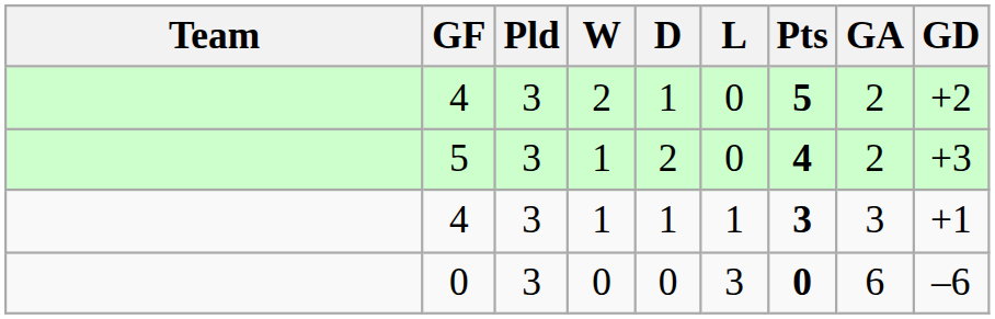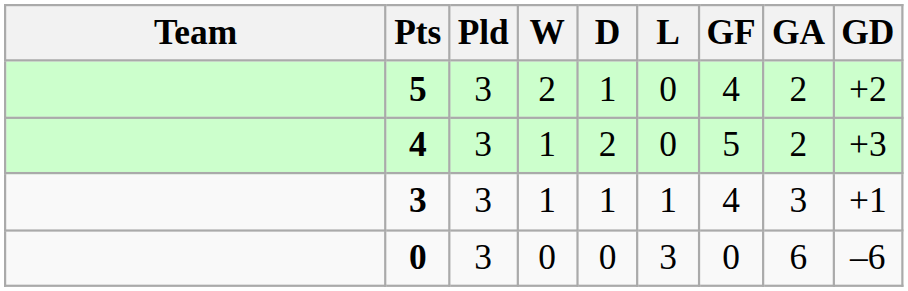columns swapped: Pts <-> GF
